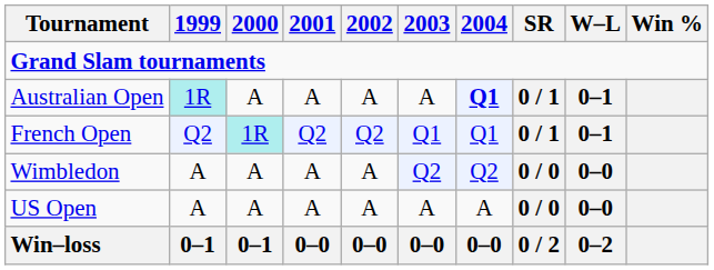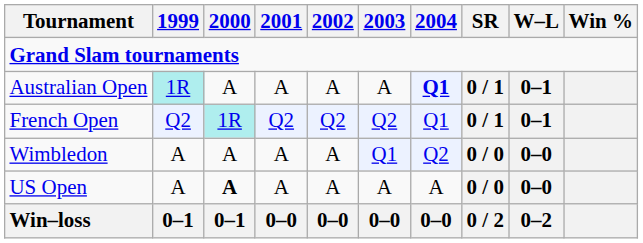French Open | 2003: Q1 -> Q2
Wimbledon | 2003: Q2 -> Q1
US Open | 2000: normal -> bold
